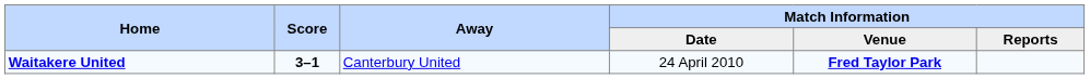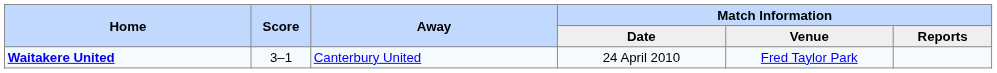Waitakere United | Score: bold -> normal
Waitakere United | Match Information / Venue: bold -> normal
